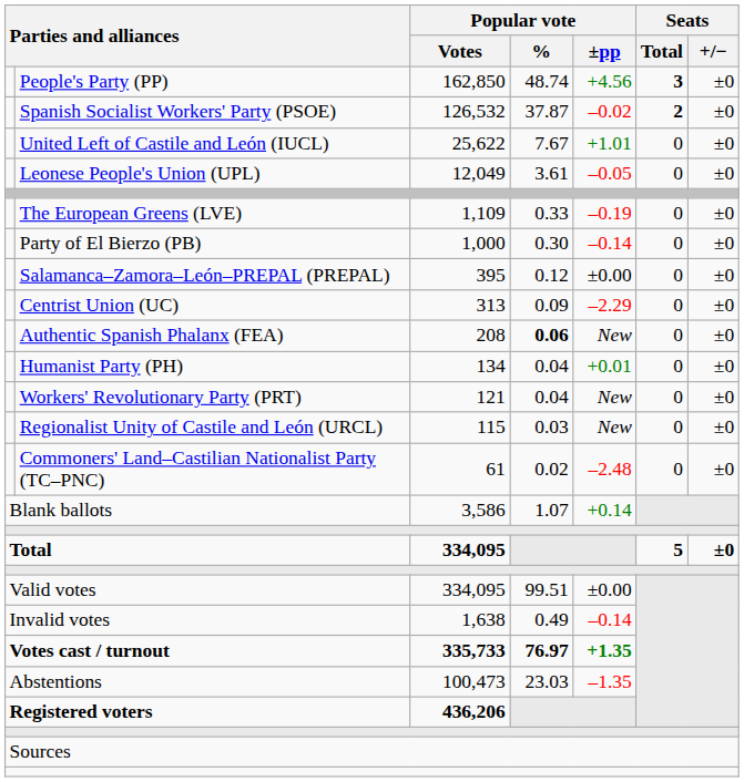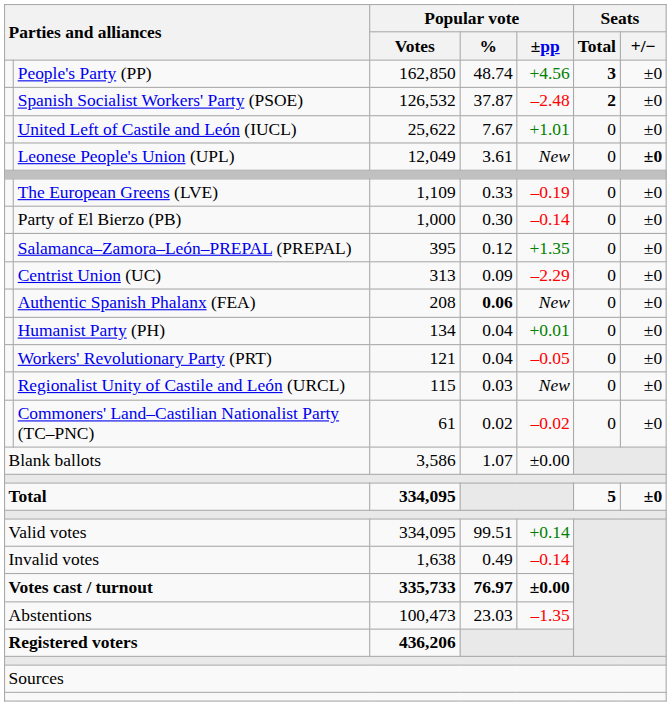Spanish Socialist Workers' Party (PSOE) | Popular vote / ±pp: –0.02 -> –2.48
Leonese People's Union (UPL) | Popular vote / ±pp: –0.05 -> New
Leonese People's Union (UPL) | Seats / +/−: normal -> bold
Salamanca–Zamora–León–PREPAL (PREPAL) | Popular vote / ±pp: ±0.00 -> +1.35
Workers' Revolutionary Party (PRT) | Popular vote / ±pp: New -> –0.05
Commoners' Land–Castilian Nationalist Party (TC–PNC) | Popular vote / ±pp: –2.48 -> –0.02
Blank ballots | Popular vote / ±pp: +0.14 -> ±0.00
Valid votes | Popular vote / ±pp: ±0.00 -> +0.14
Votes cast / turnout | Popular vote / ±pp: +1.35 -> ±0.00
